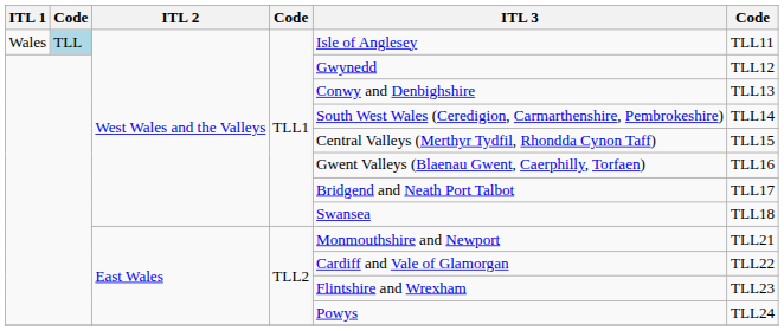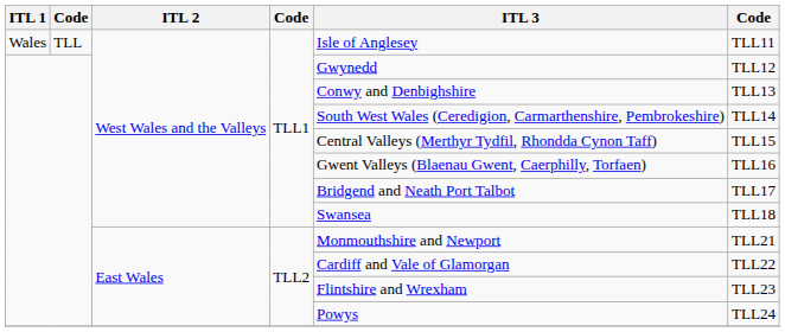Wales | column 2: lightblue background -> no background
